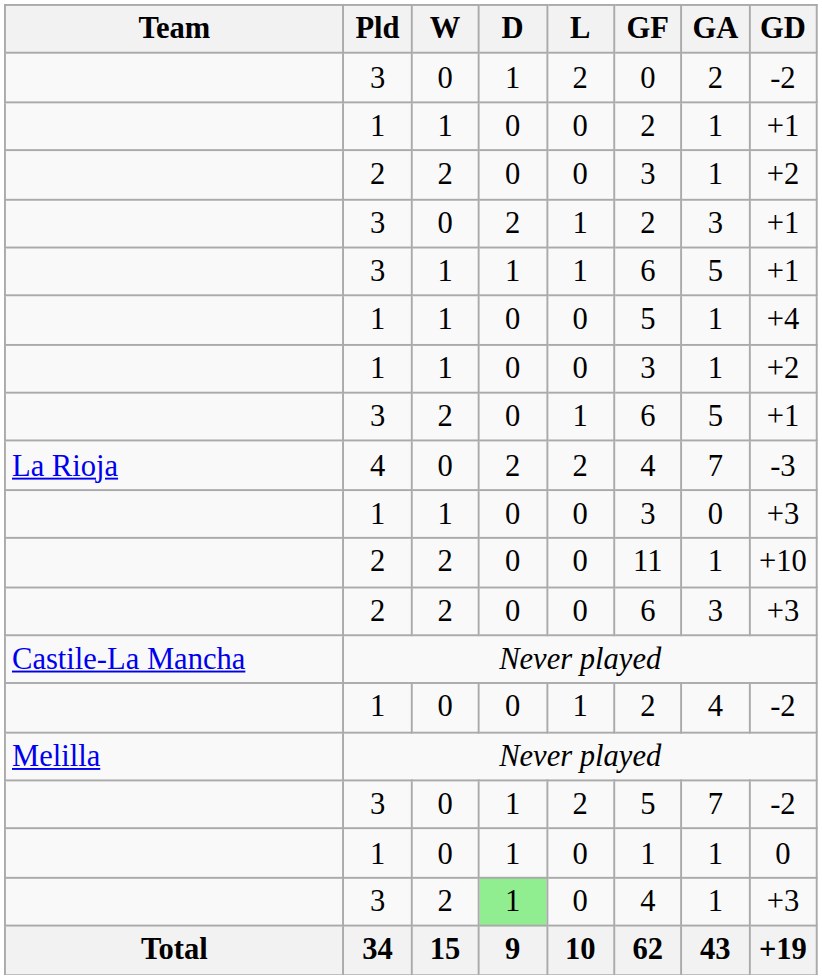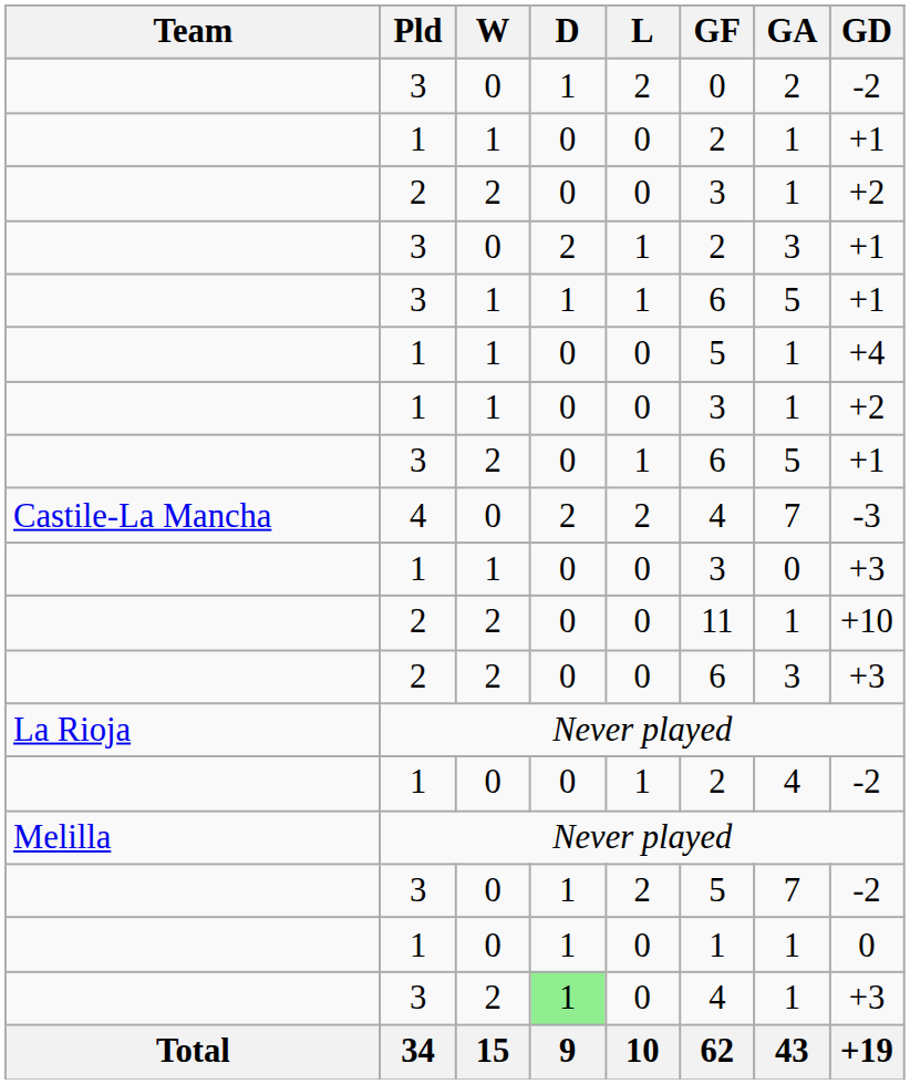row 10 | Team: La Rioja -> Castile-La Mancha
row 14 | Team: Castile-La Mancha -> La Rioja
